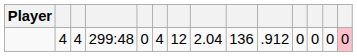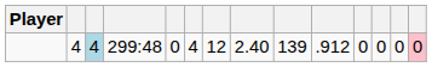row 2 | column 3: no background -> lightblue background
row 2 | column 8: 2.04 -> 2.40
row 2 | column 9: 136 -> 139
